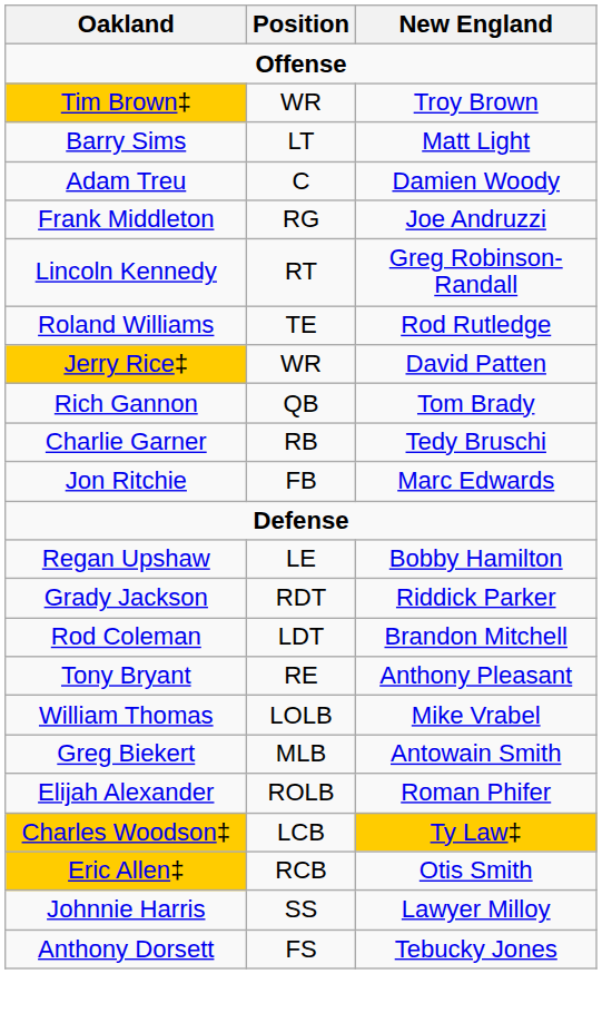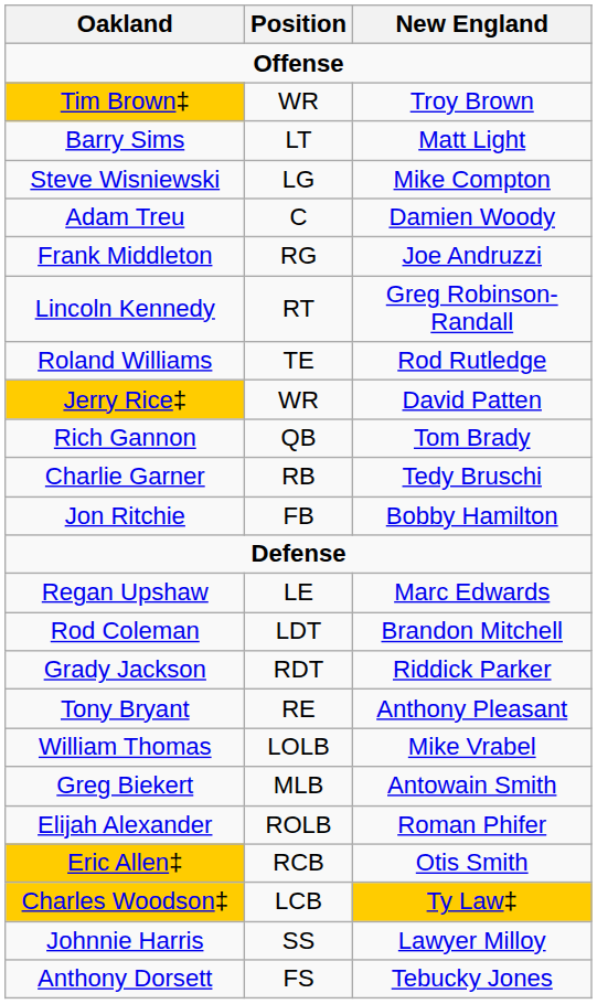+ row: Steve Wisniewski | LG | Mike Compton
Jon Ritchie | New England: Marc Edwards -> Bobby Hamilton
Regan Upshaw | New England: Bobby Hamilton -> Marc Edwards
rows swapped: Rod Coleman <-> Grady Jackson
rows swapped: Charles Woodson‡ <-> Eric Allen‡
